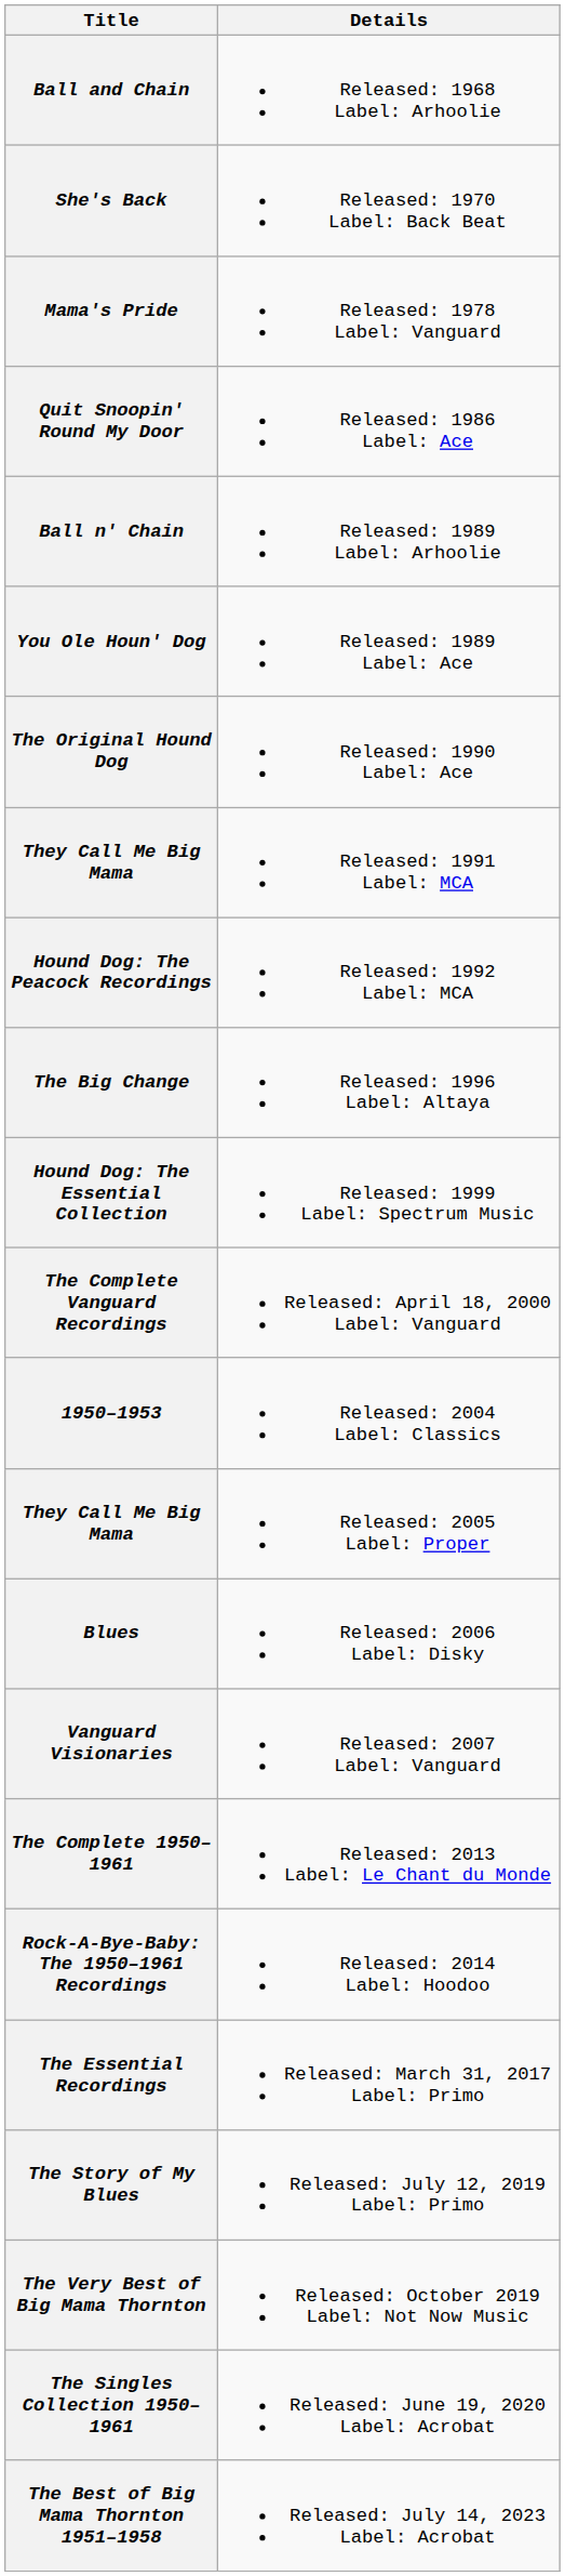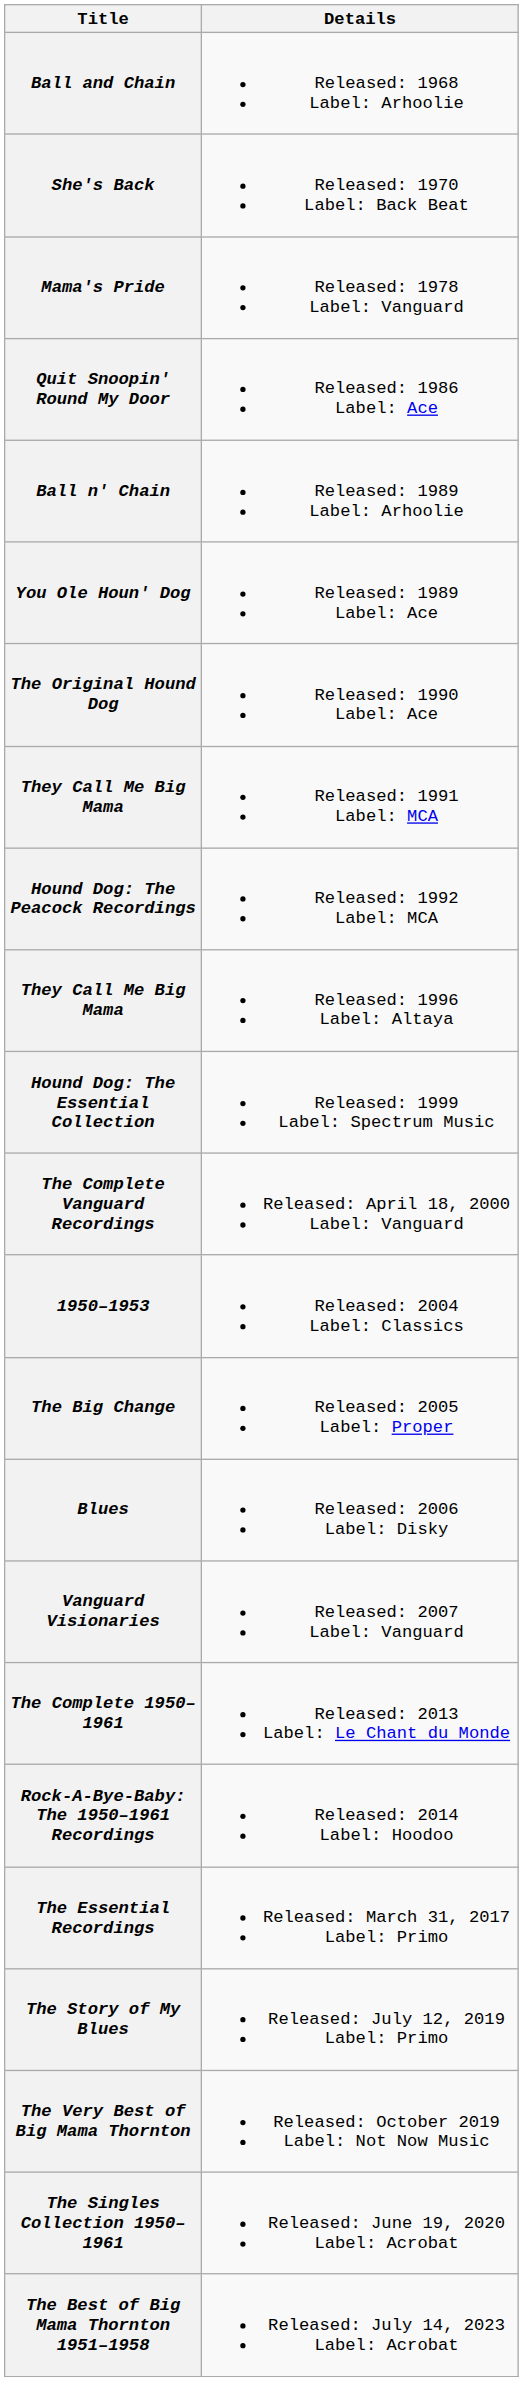row 11 | Title: The Big Change -> They Call Me Big Mama
row 15 | Title: They Call Me Big Mama -> The Big Change
